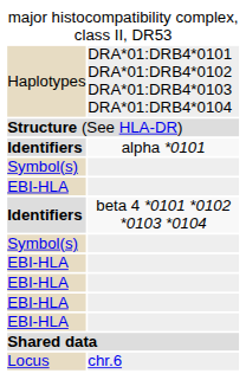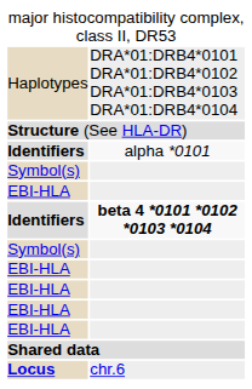Identifiers / beta 4 *0101 *0102 *0103 *0104 | column 2: normal -> bold
Locus | column 1: normal -> bold
